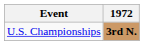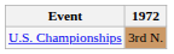U.S. Championships | 1972: bold -> normal
